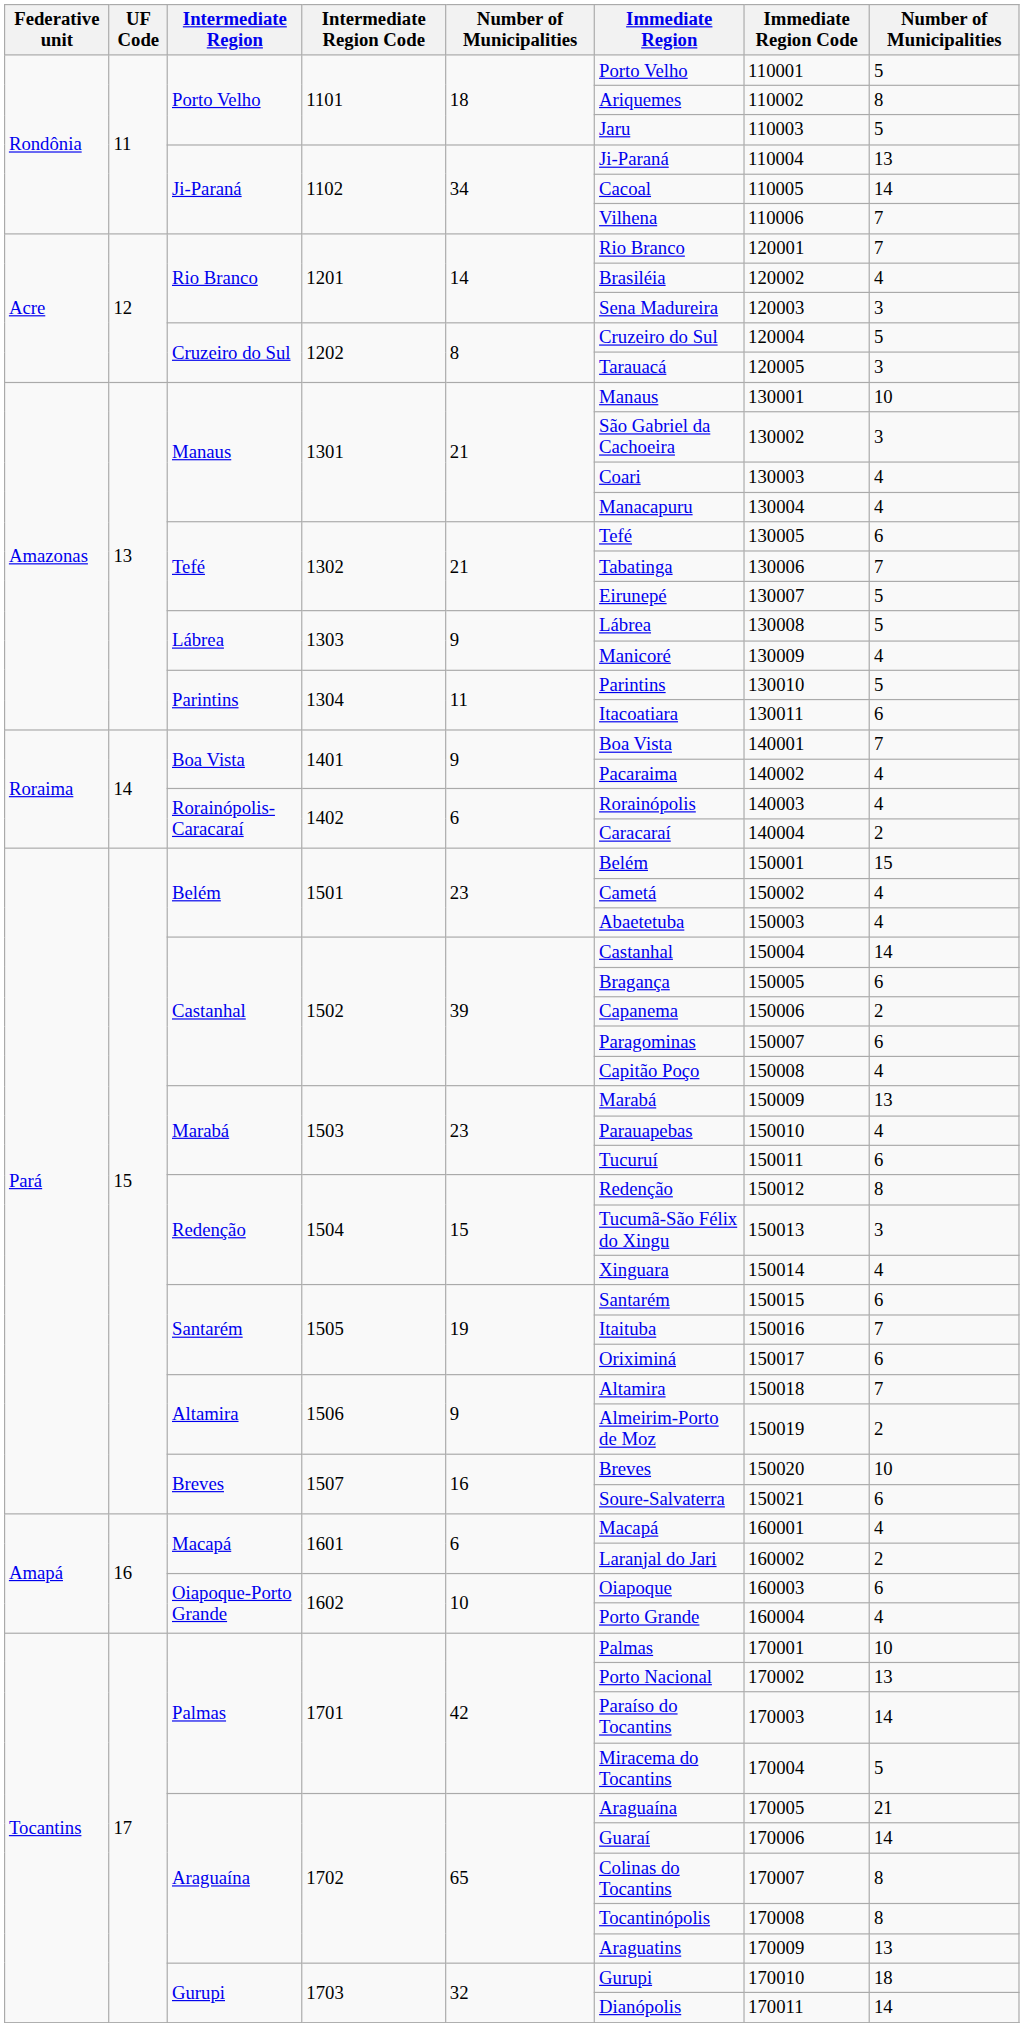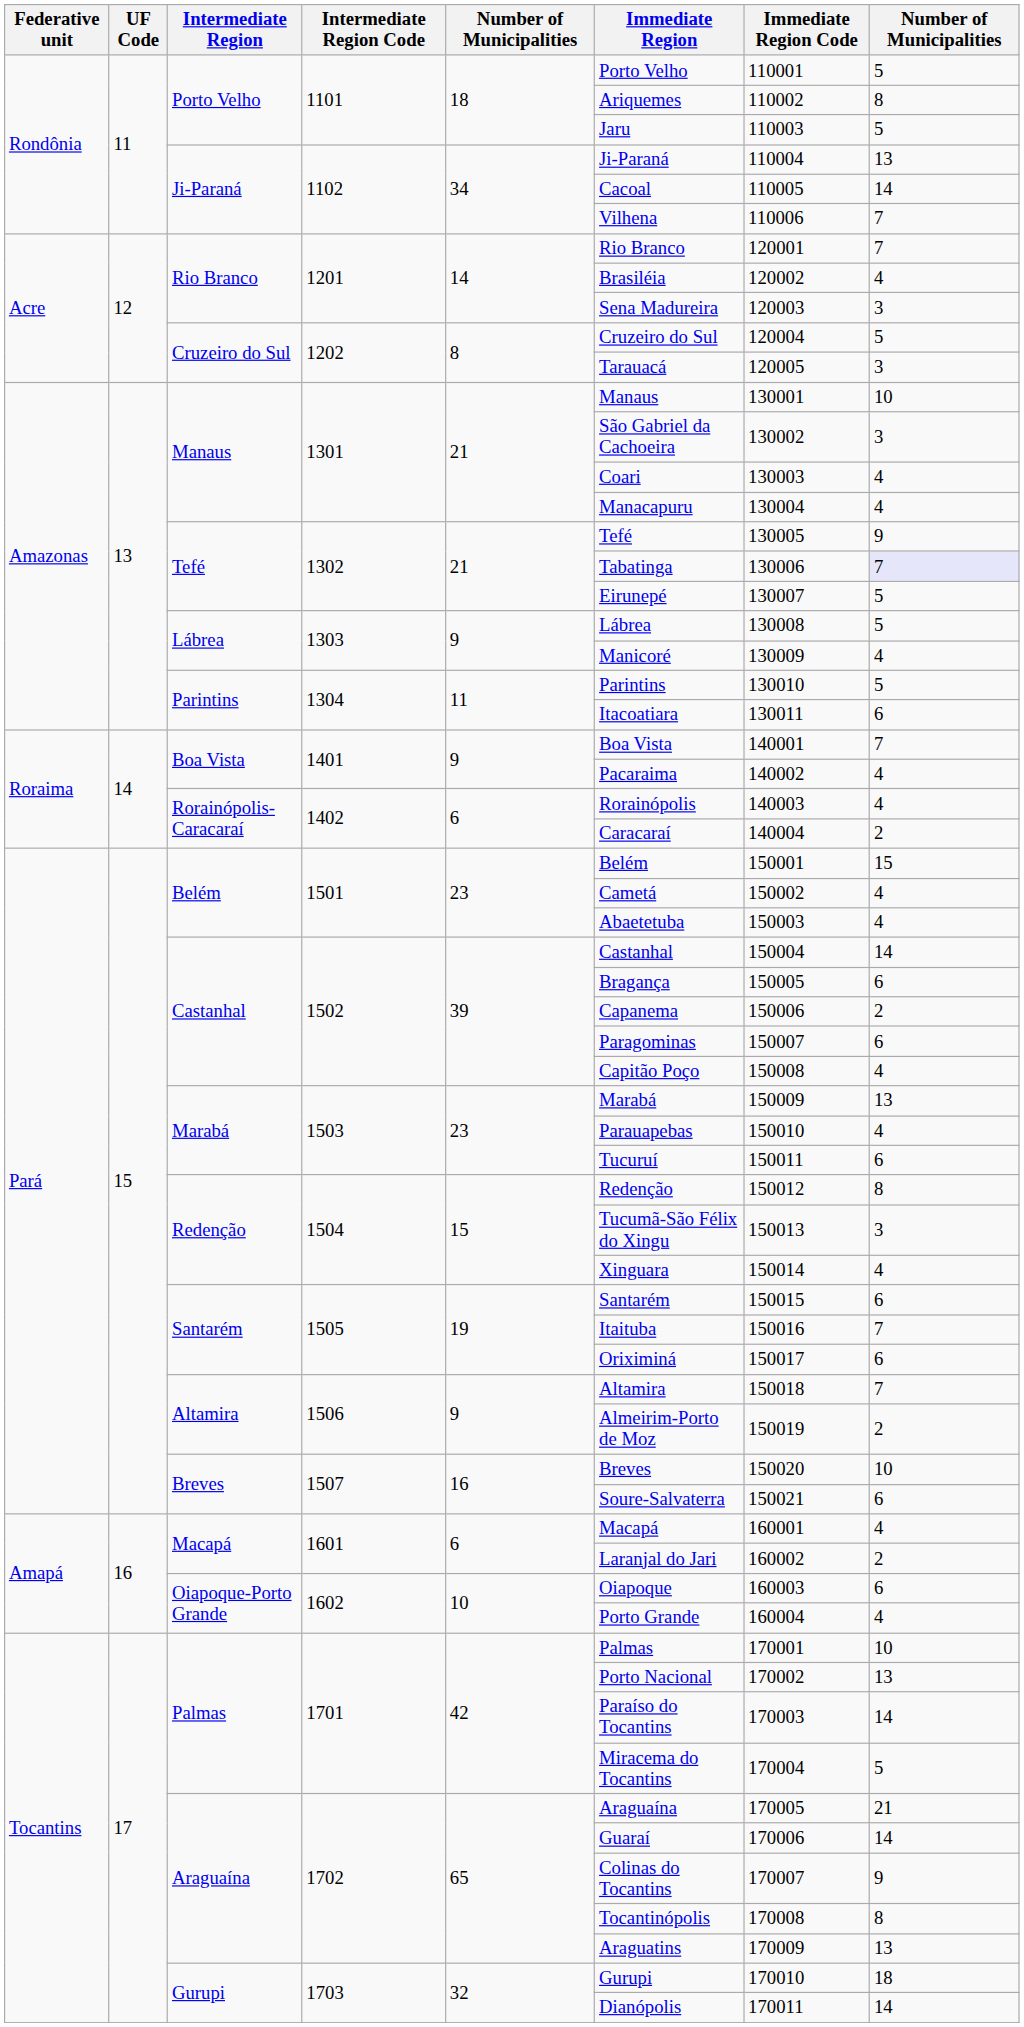row 17 | column 8: 6 -> 9
row 18 | column 8: no background -> lavender background
row 59 | column 8: 8 -> 9
